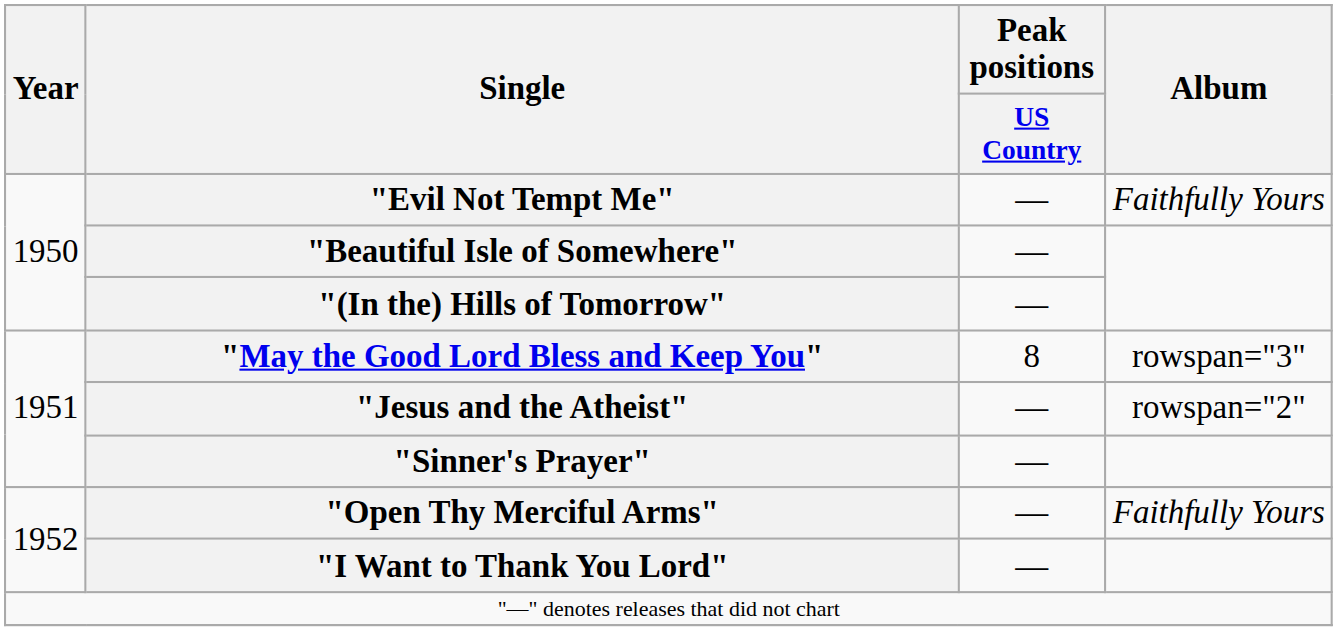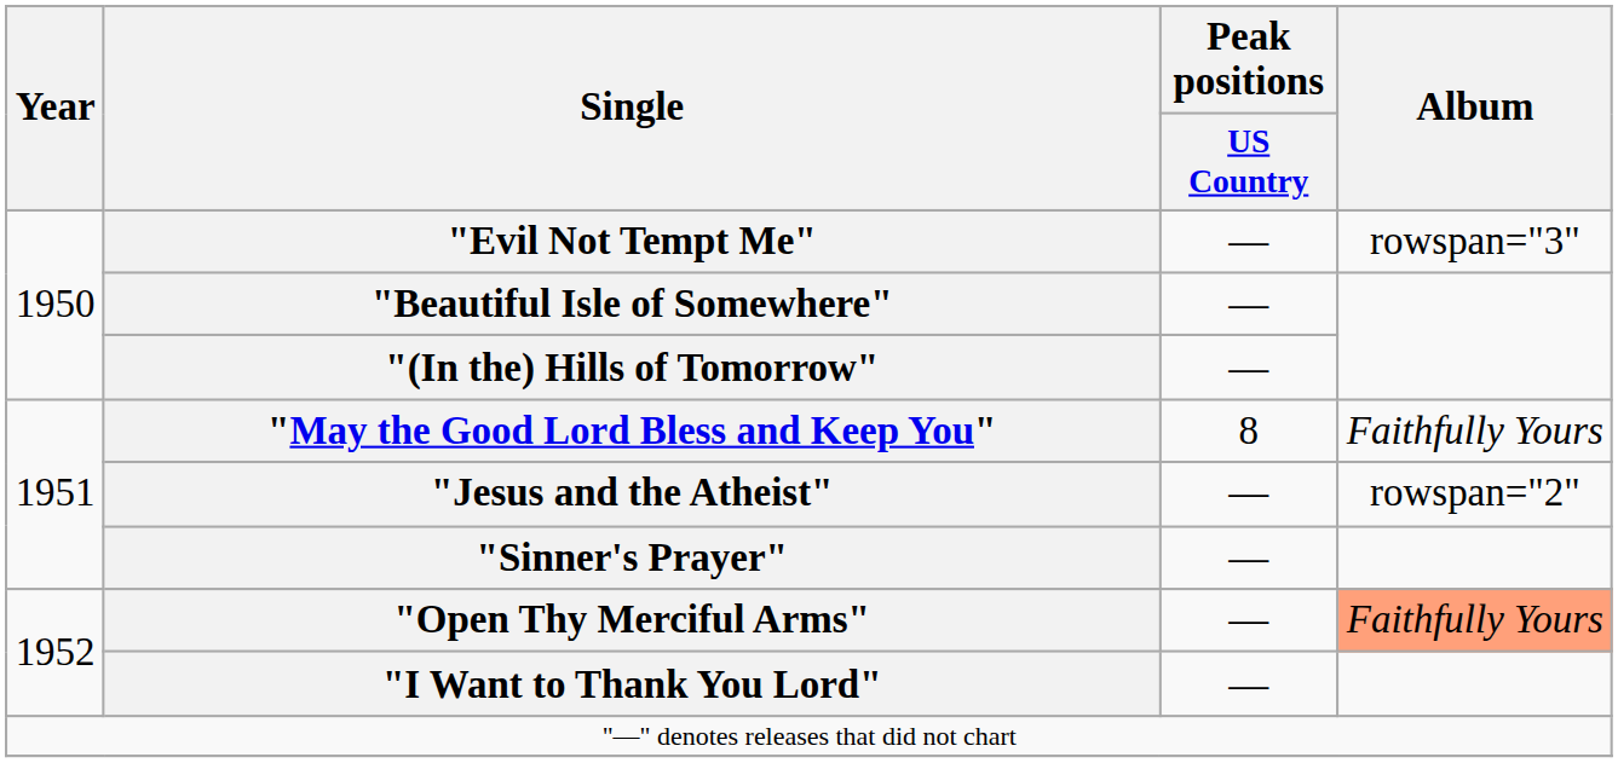"Evil Not Tempt Me" | Album: Faithfully Yours -> rowspan="3"
"May the Good Lord Bless and Keep You" | Album: rowspan="3" -> Faithfully Yours
"Open Thy Merciful Arms" | Album: no background -> lightsalmon background
